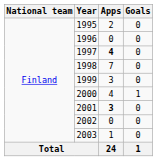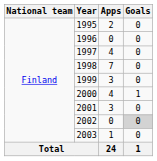1997 | Apps: bold -> normal
2001 | Apps: bold -> normal
2002 | Goals: no background -> lightgrey background
